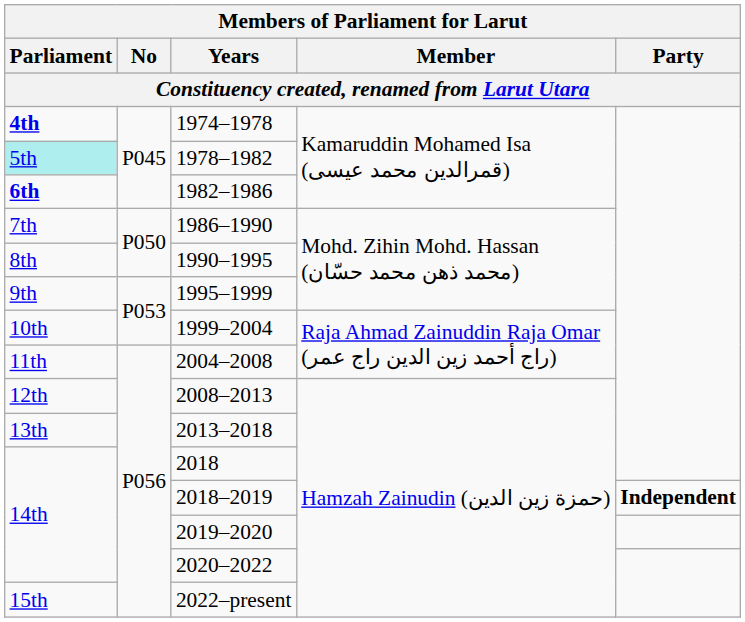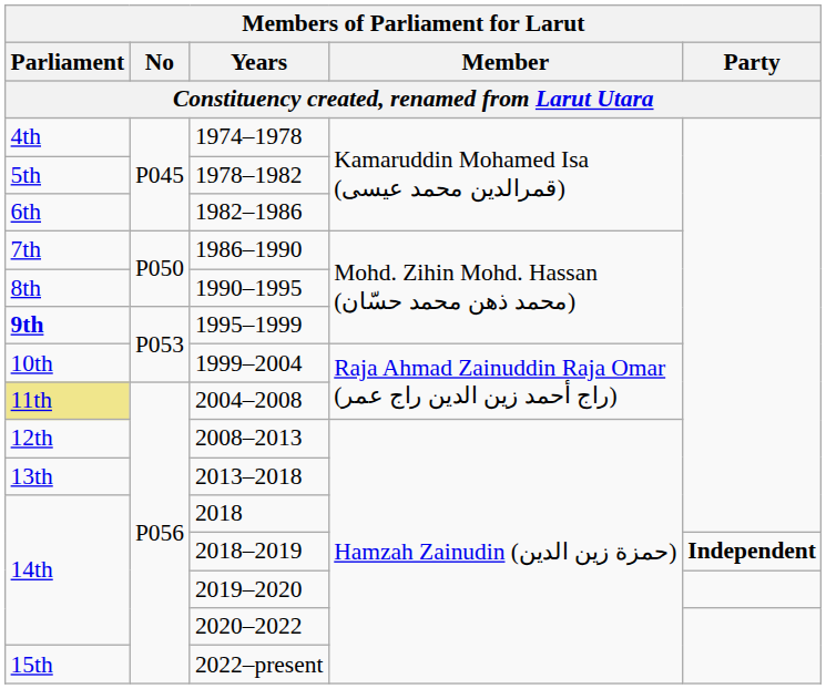1974–1978 | Parliament: bold -> normal
1978–1982 | Parliament: paleturquoise background -> no background
1982–1986 | Parliament: bold -> normal
1995–1999 | Parliament: normal -> bold
2004–2008 | Parliament: no background -> khaki background
